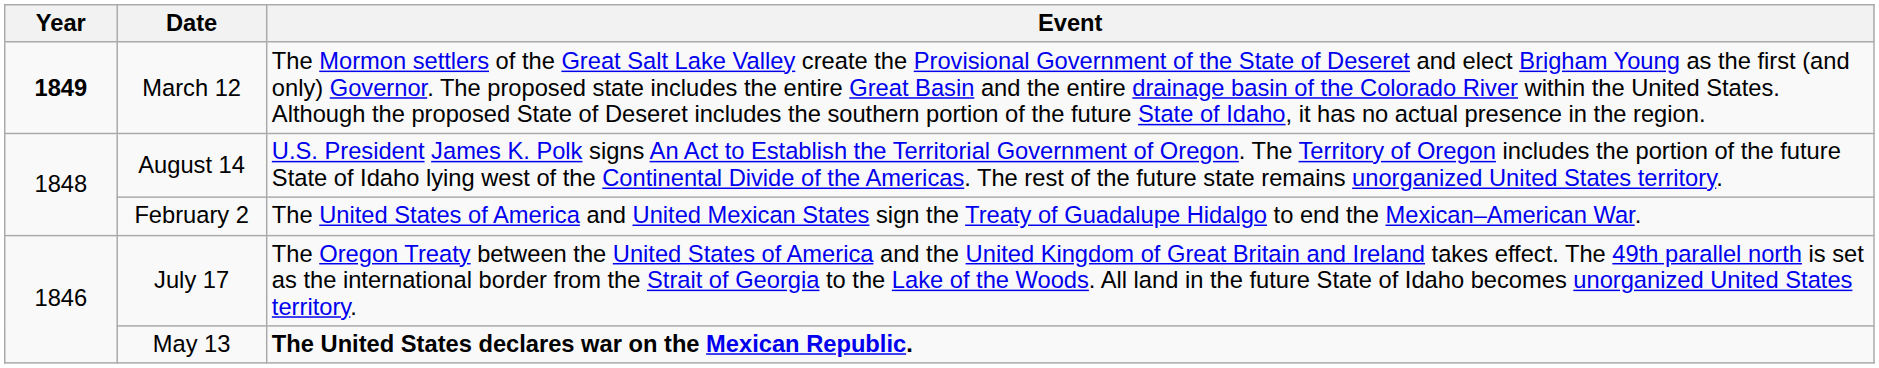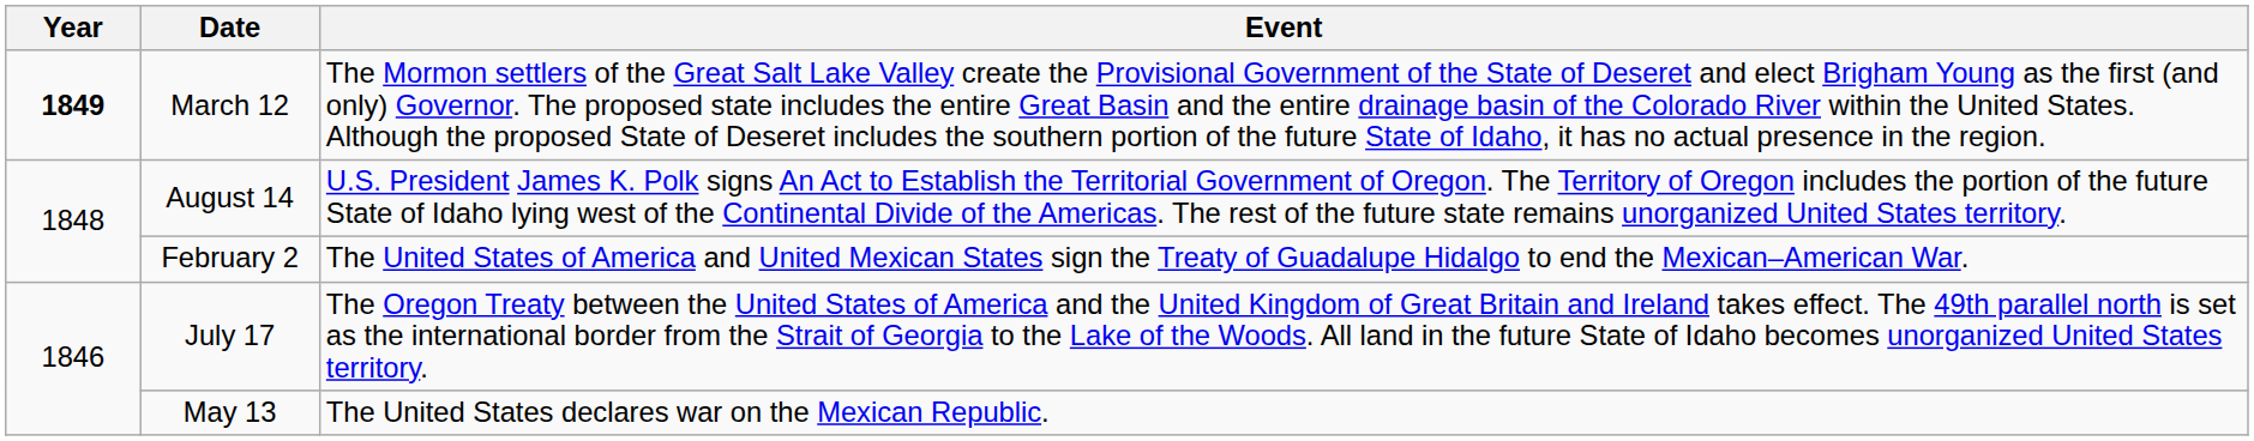May 13 | Event: bold -> normal
